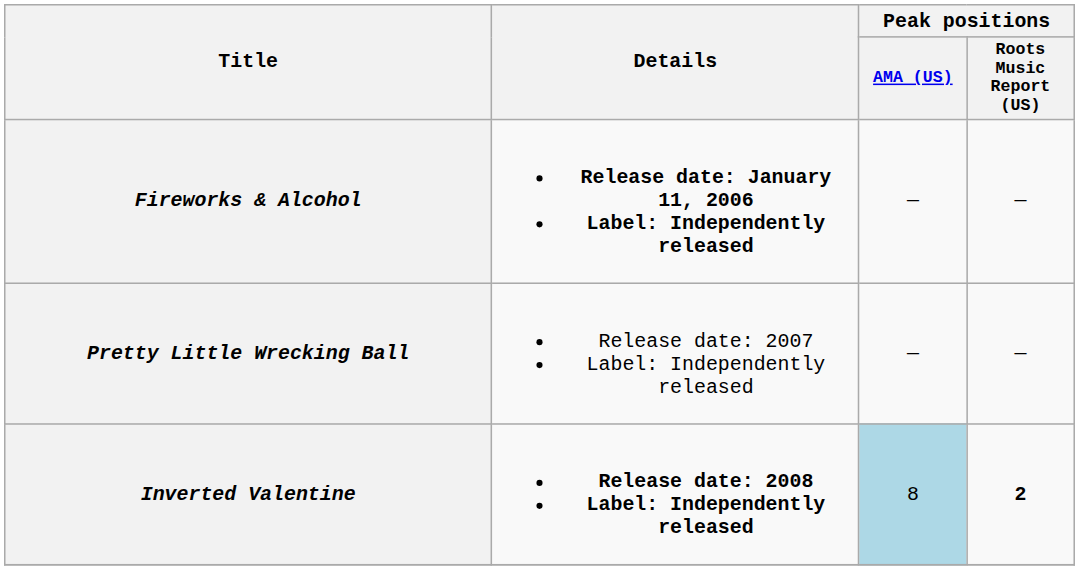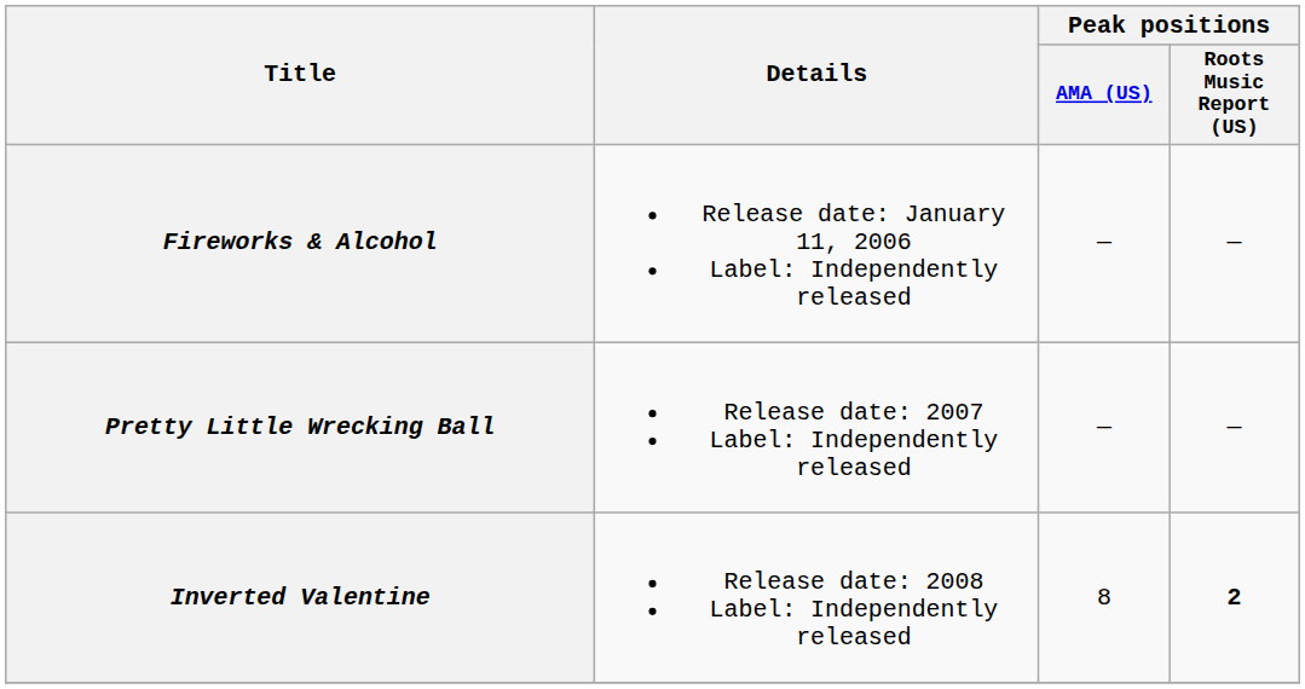Fireworks & Alcohol | Details: bold -> normal
Inverted Valentine | Details: bold -> normal
Inverted Valentine | Peak positions / AMA (US): lightblue background -> no background
